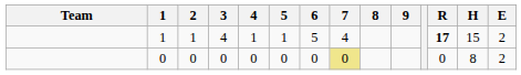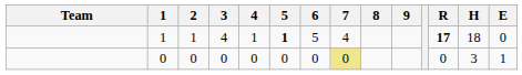row 2 | 5: normal -> bold
row 2 | H: 15 -> 18
row 2 | E: 2 -> 0
row 3 | H: 8 -> 3
row 3 | E: 2 -> 1
